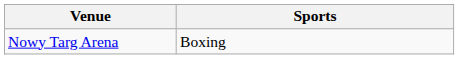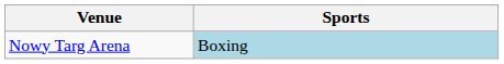Nowy Targ Arena | Sports: no background -> lightblue background
